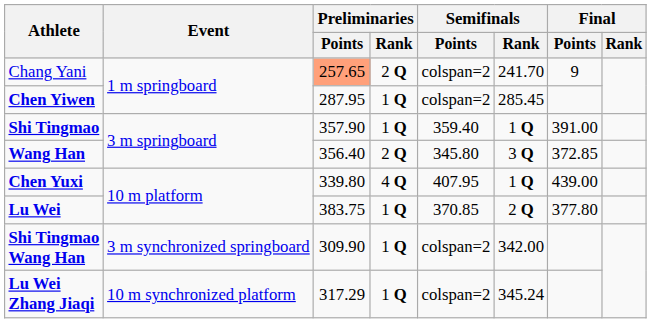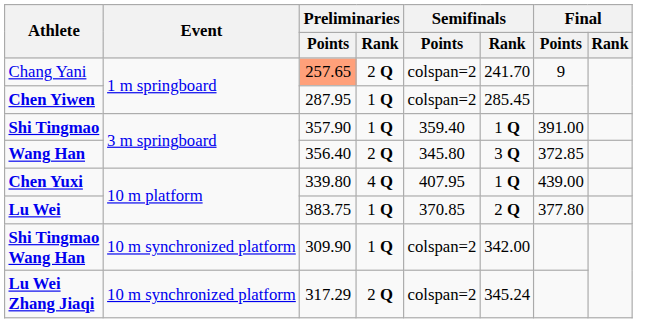Shi Tingmao Wang Han | Event: 3 m synchronized springboard -> 10 m synchronized platform
Lu Wei Zhang Jiaqi | Preliminaries / Rank: 1 Q -> 2 Q
